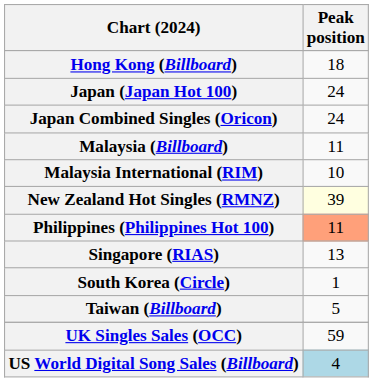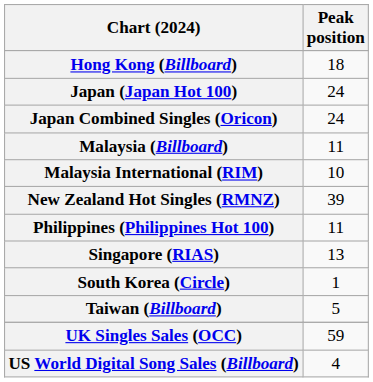New Zealand Hot Singles (RMNZ) | Peak position: lightyellow background -> no background
Philippines (Philippines Hot 100) | Peak position: lightsalmon background -> no background
US World Digital Song Sales (Billboard) | Peak position: lightblue background -> no background
